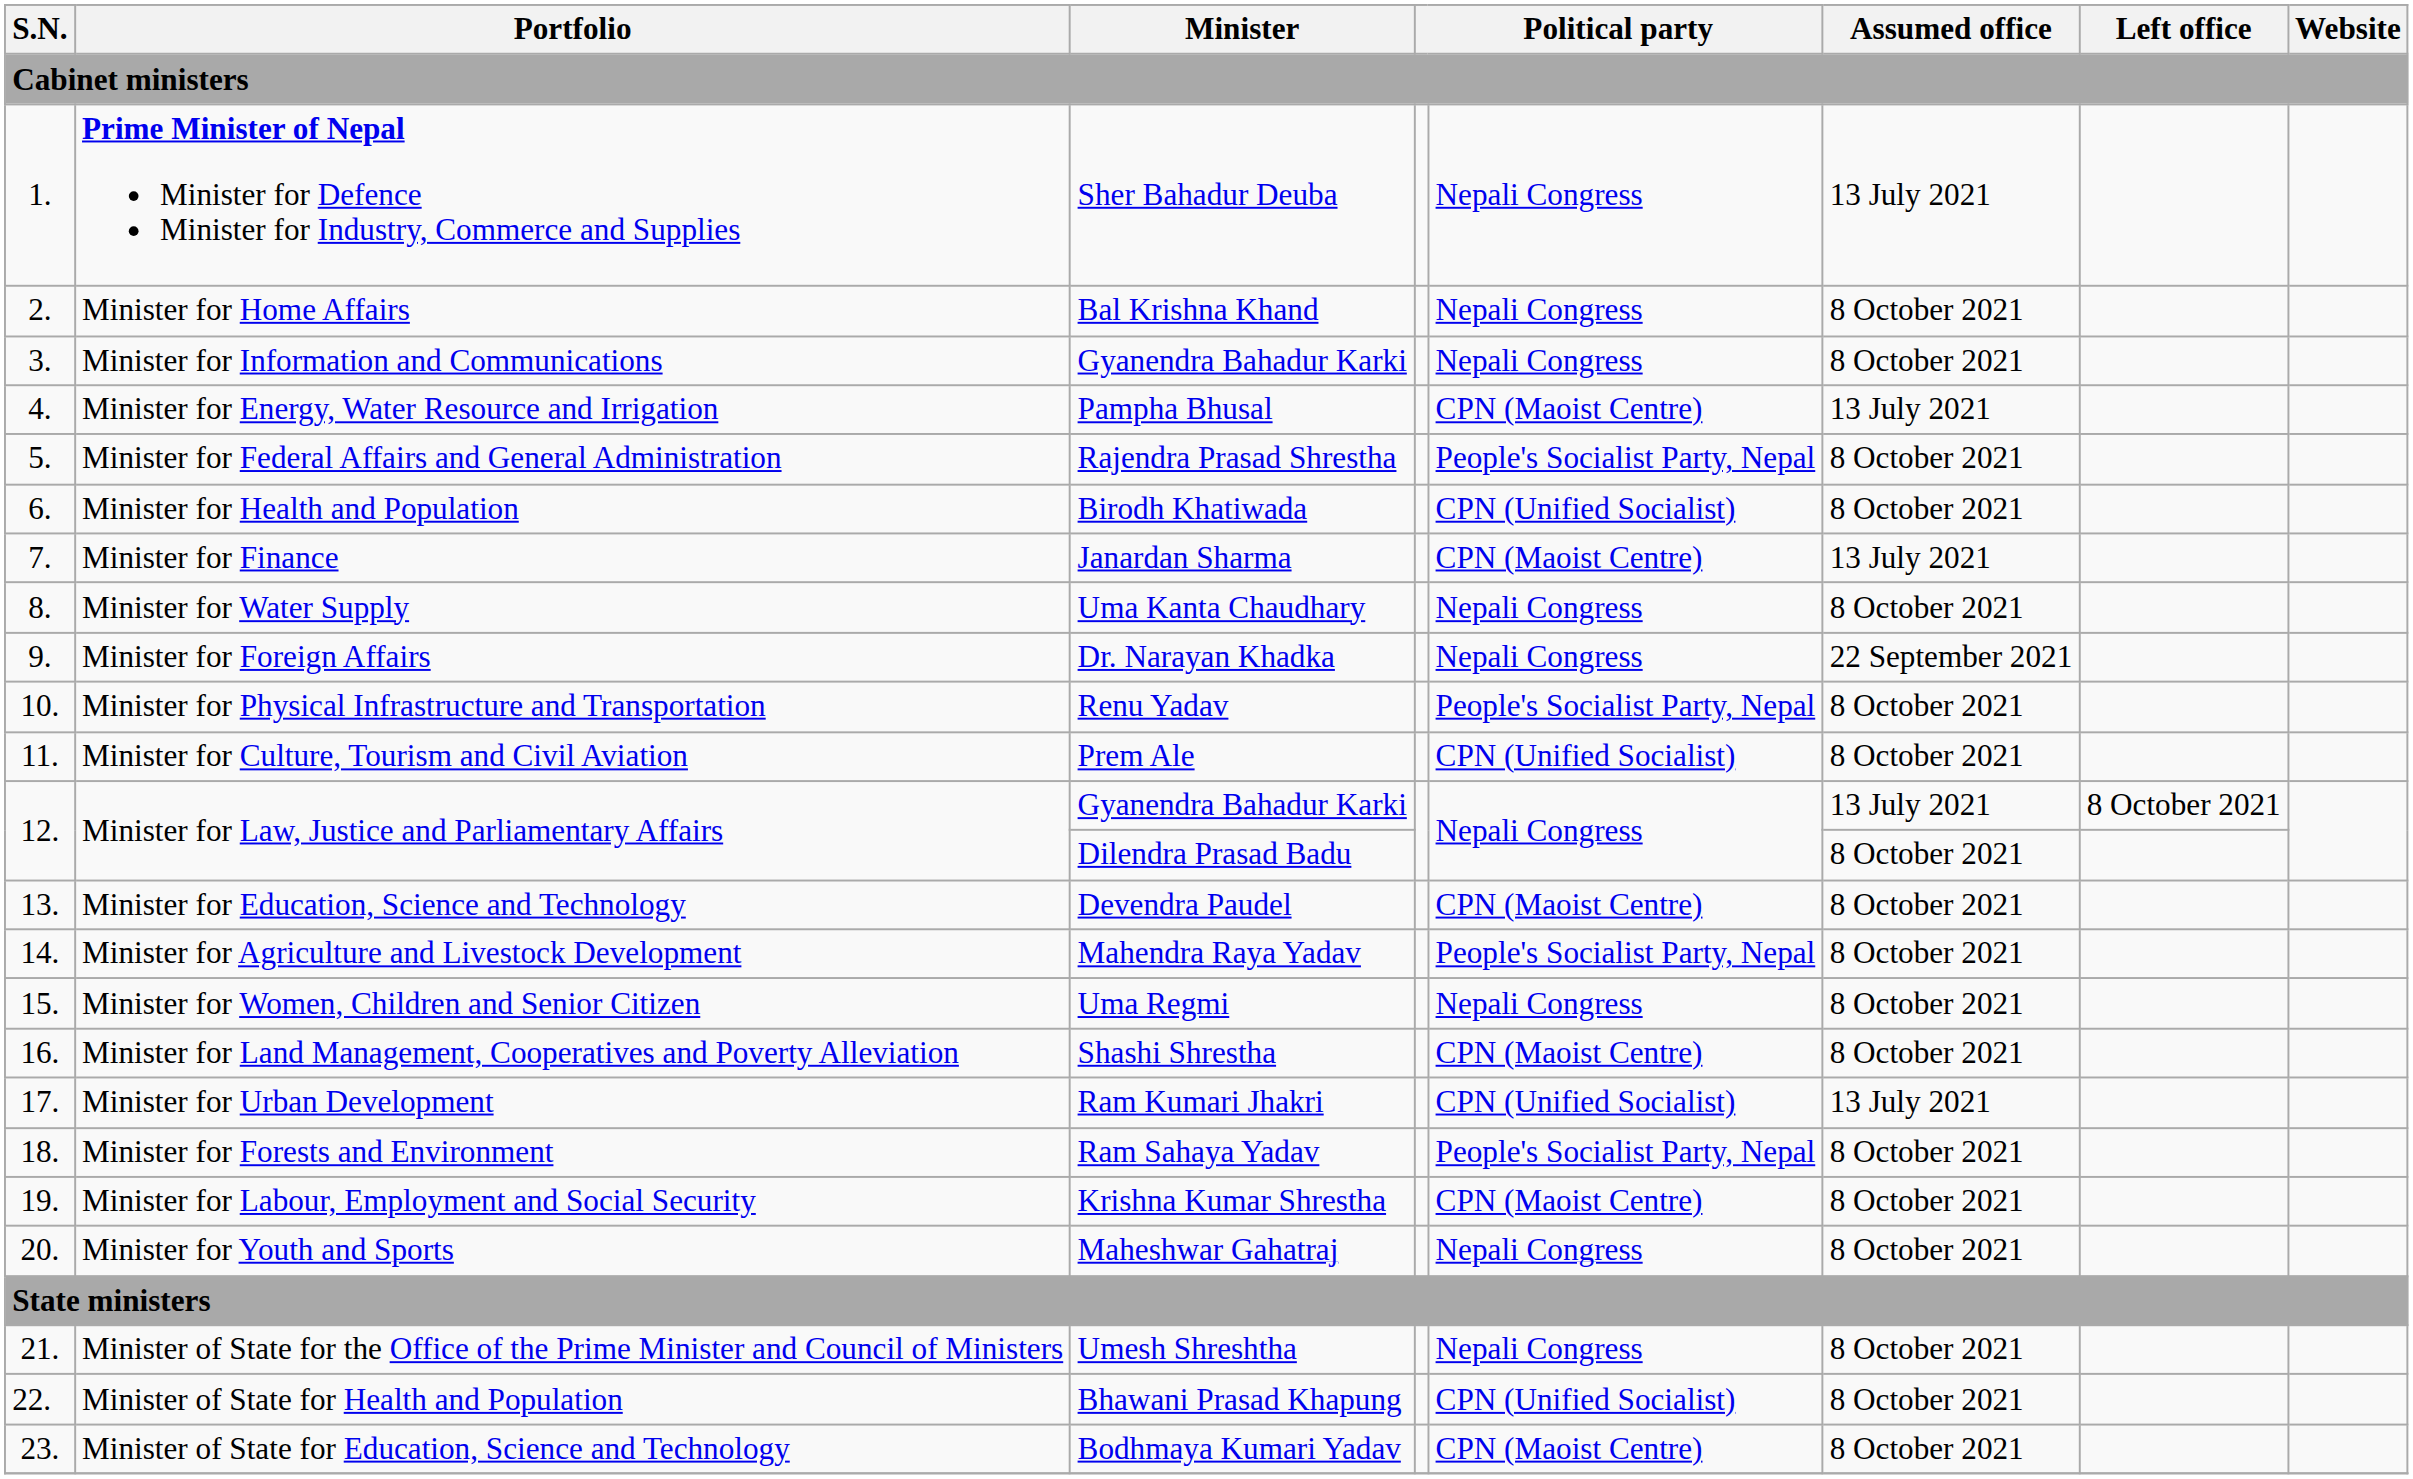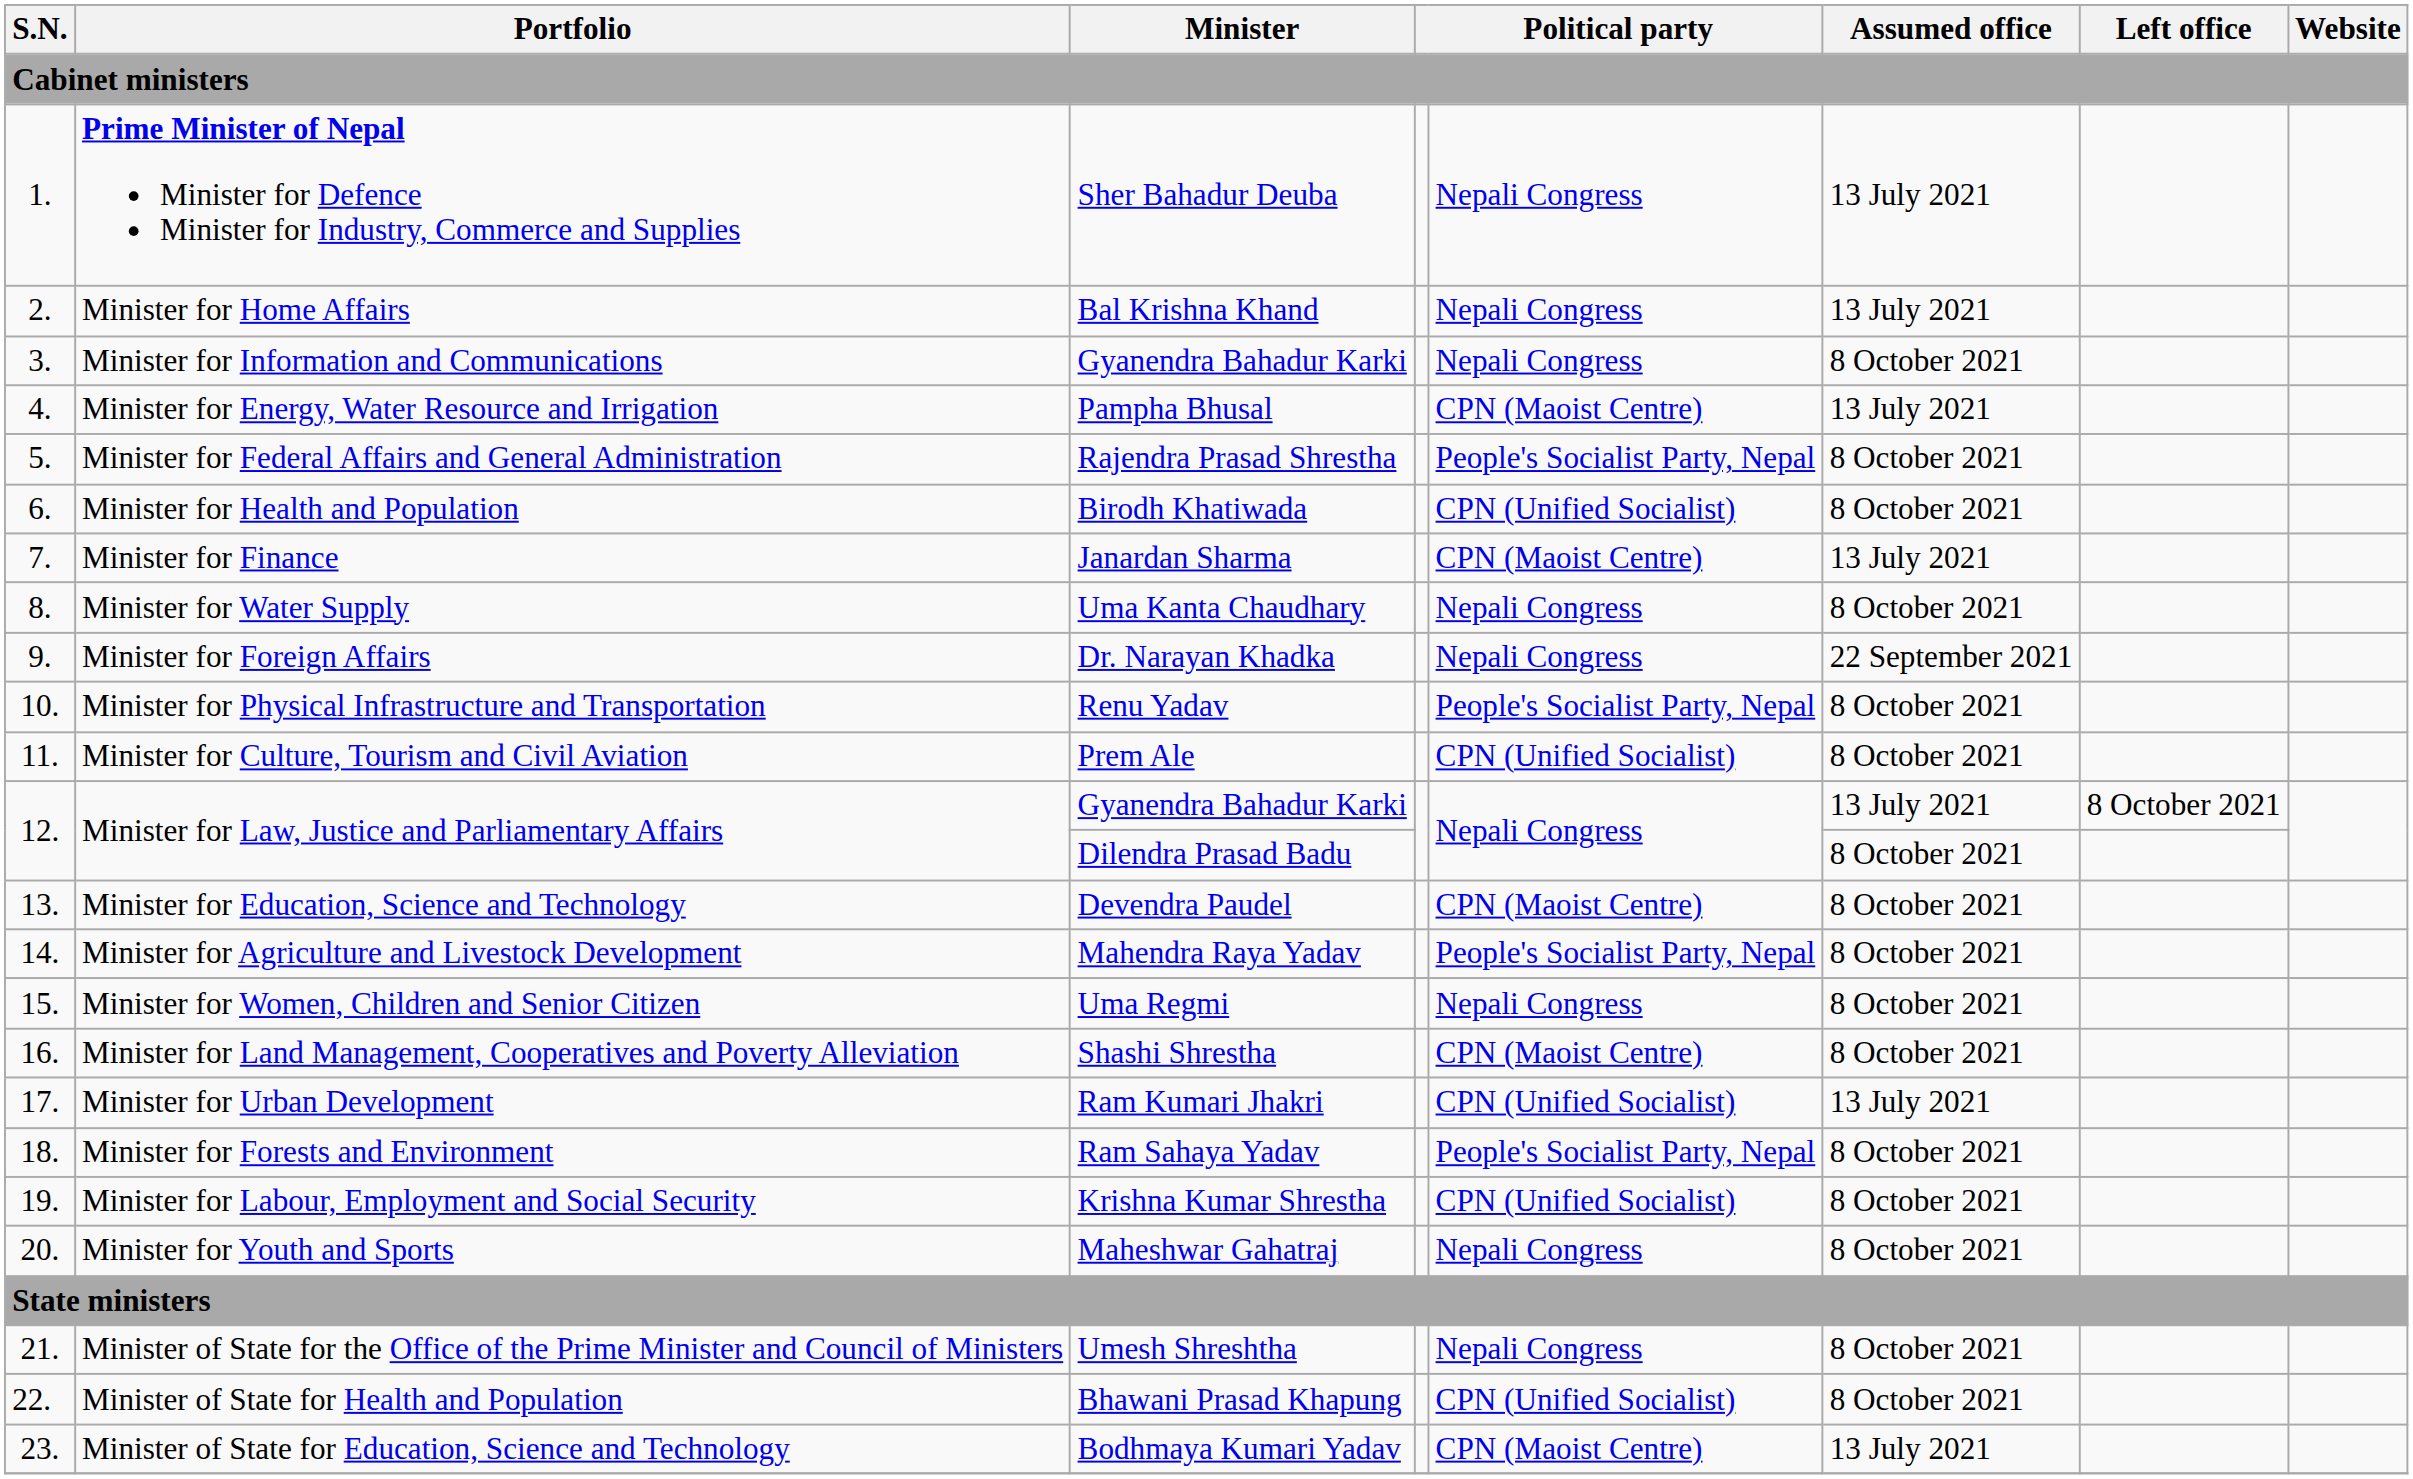Minister for Home Affairs | Assumed office: 8 October 2021 -> 13 July 2021
Minister for Labour, Employment and Social Security | column 5: CPN (Maoist Centre) -> CPN (Unified Socialist)
Minister of State for Education, Science and Technology | Assumed office: 8 October 2021 -> 13 July 2021
